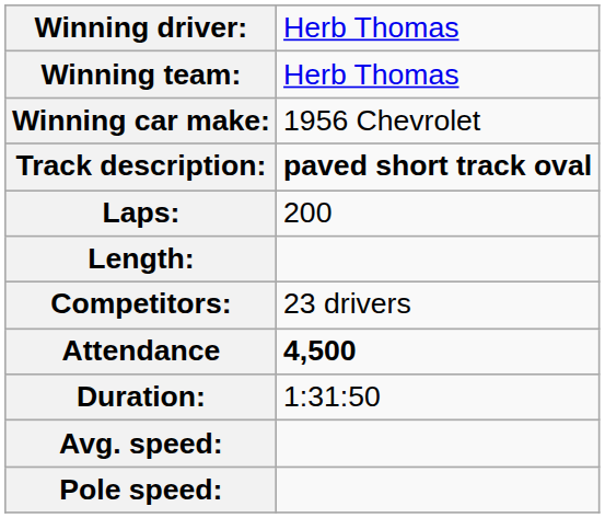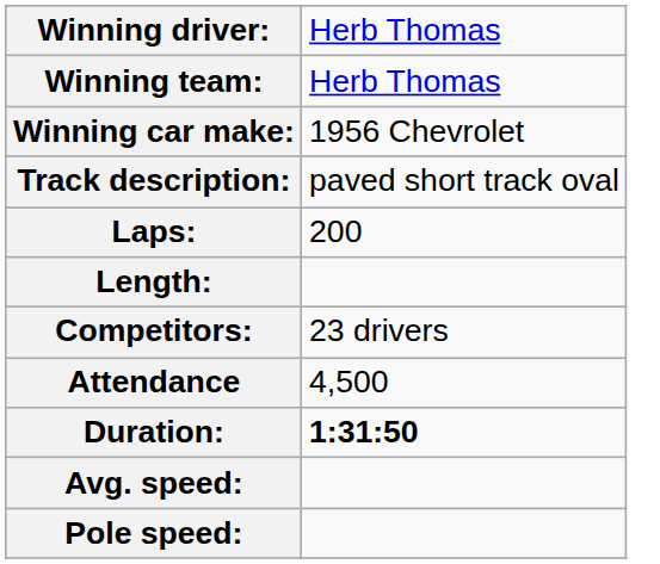Track description: | column 2: bold -> normal
Attendance | column 2: bold -> normal
Duration: | column 2: normal -> bold
